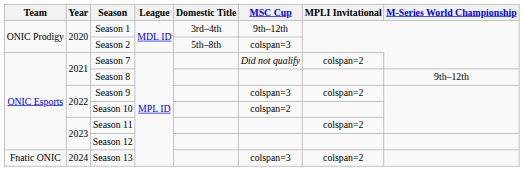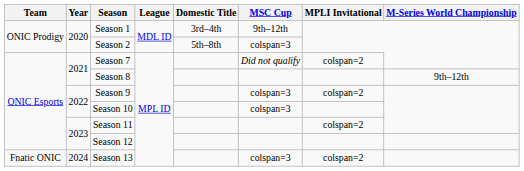Season 10 | MSC Cup: colspan=2 -> colspan=3
